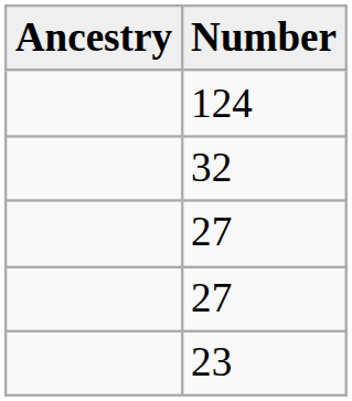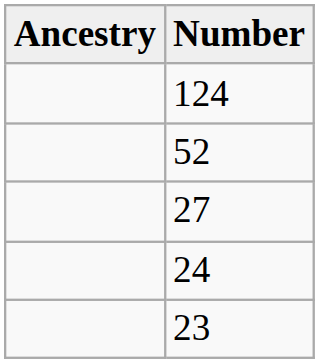row 3 | Number: 32 -> 52
row 5 | Number: 27 -> 24
